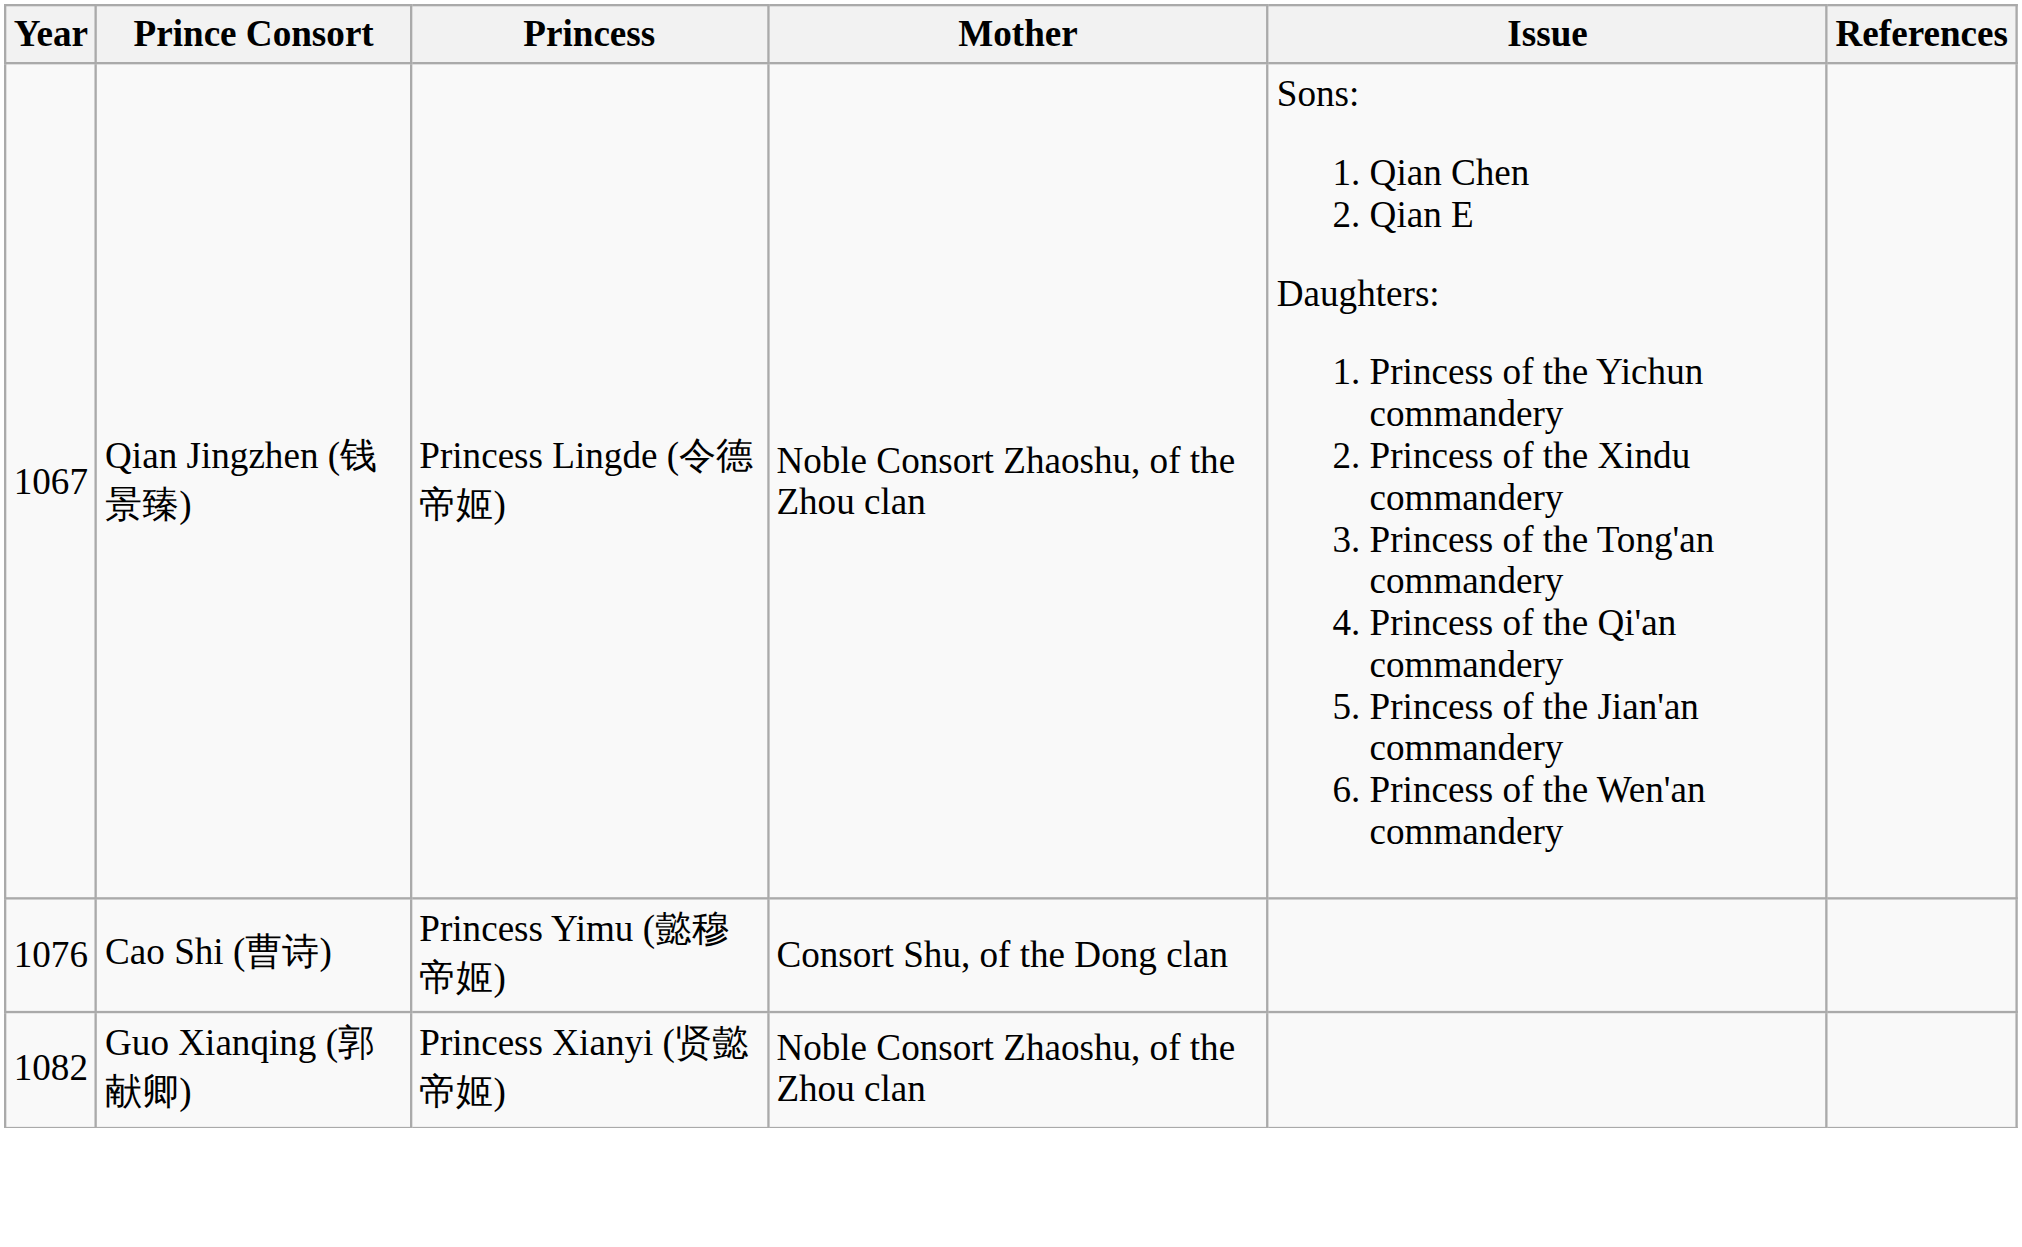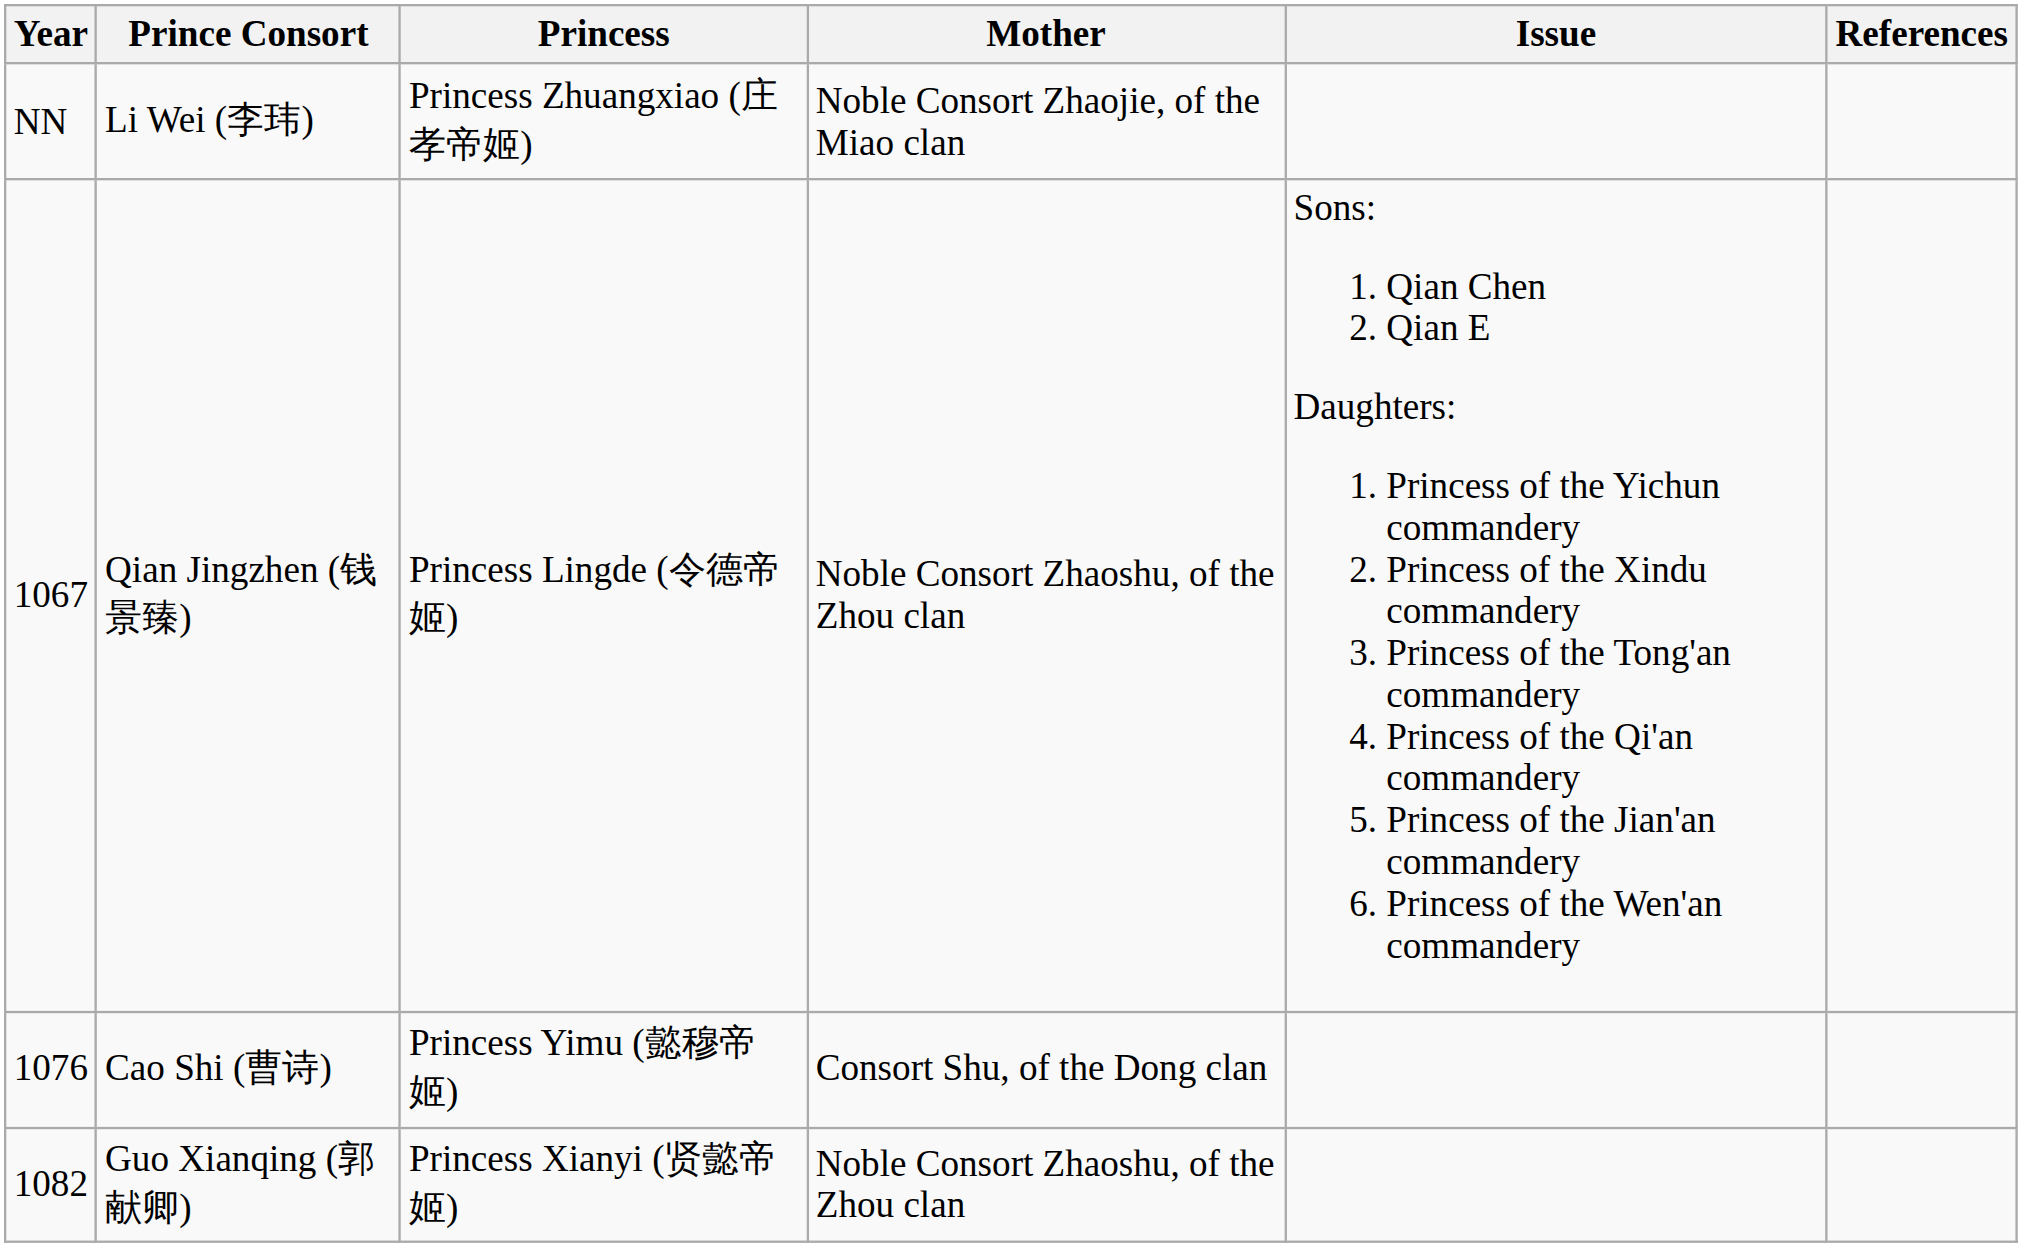+ row: NN | Li Wei (李玮) | Princess Zhuangxiao (庄孝帝姬) | Noble Consort Zhaojie, of the Miao clan
